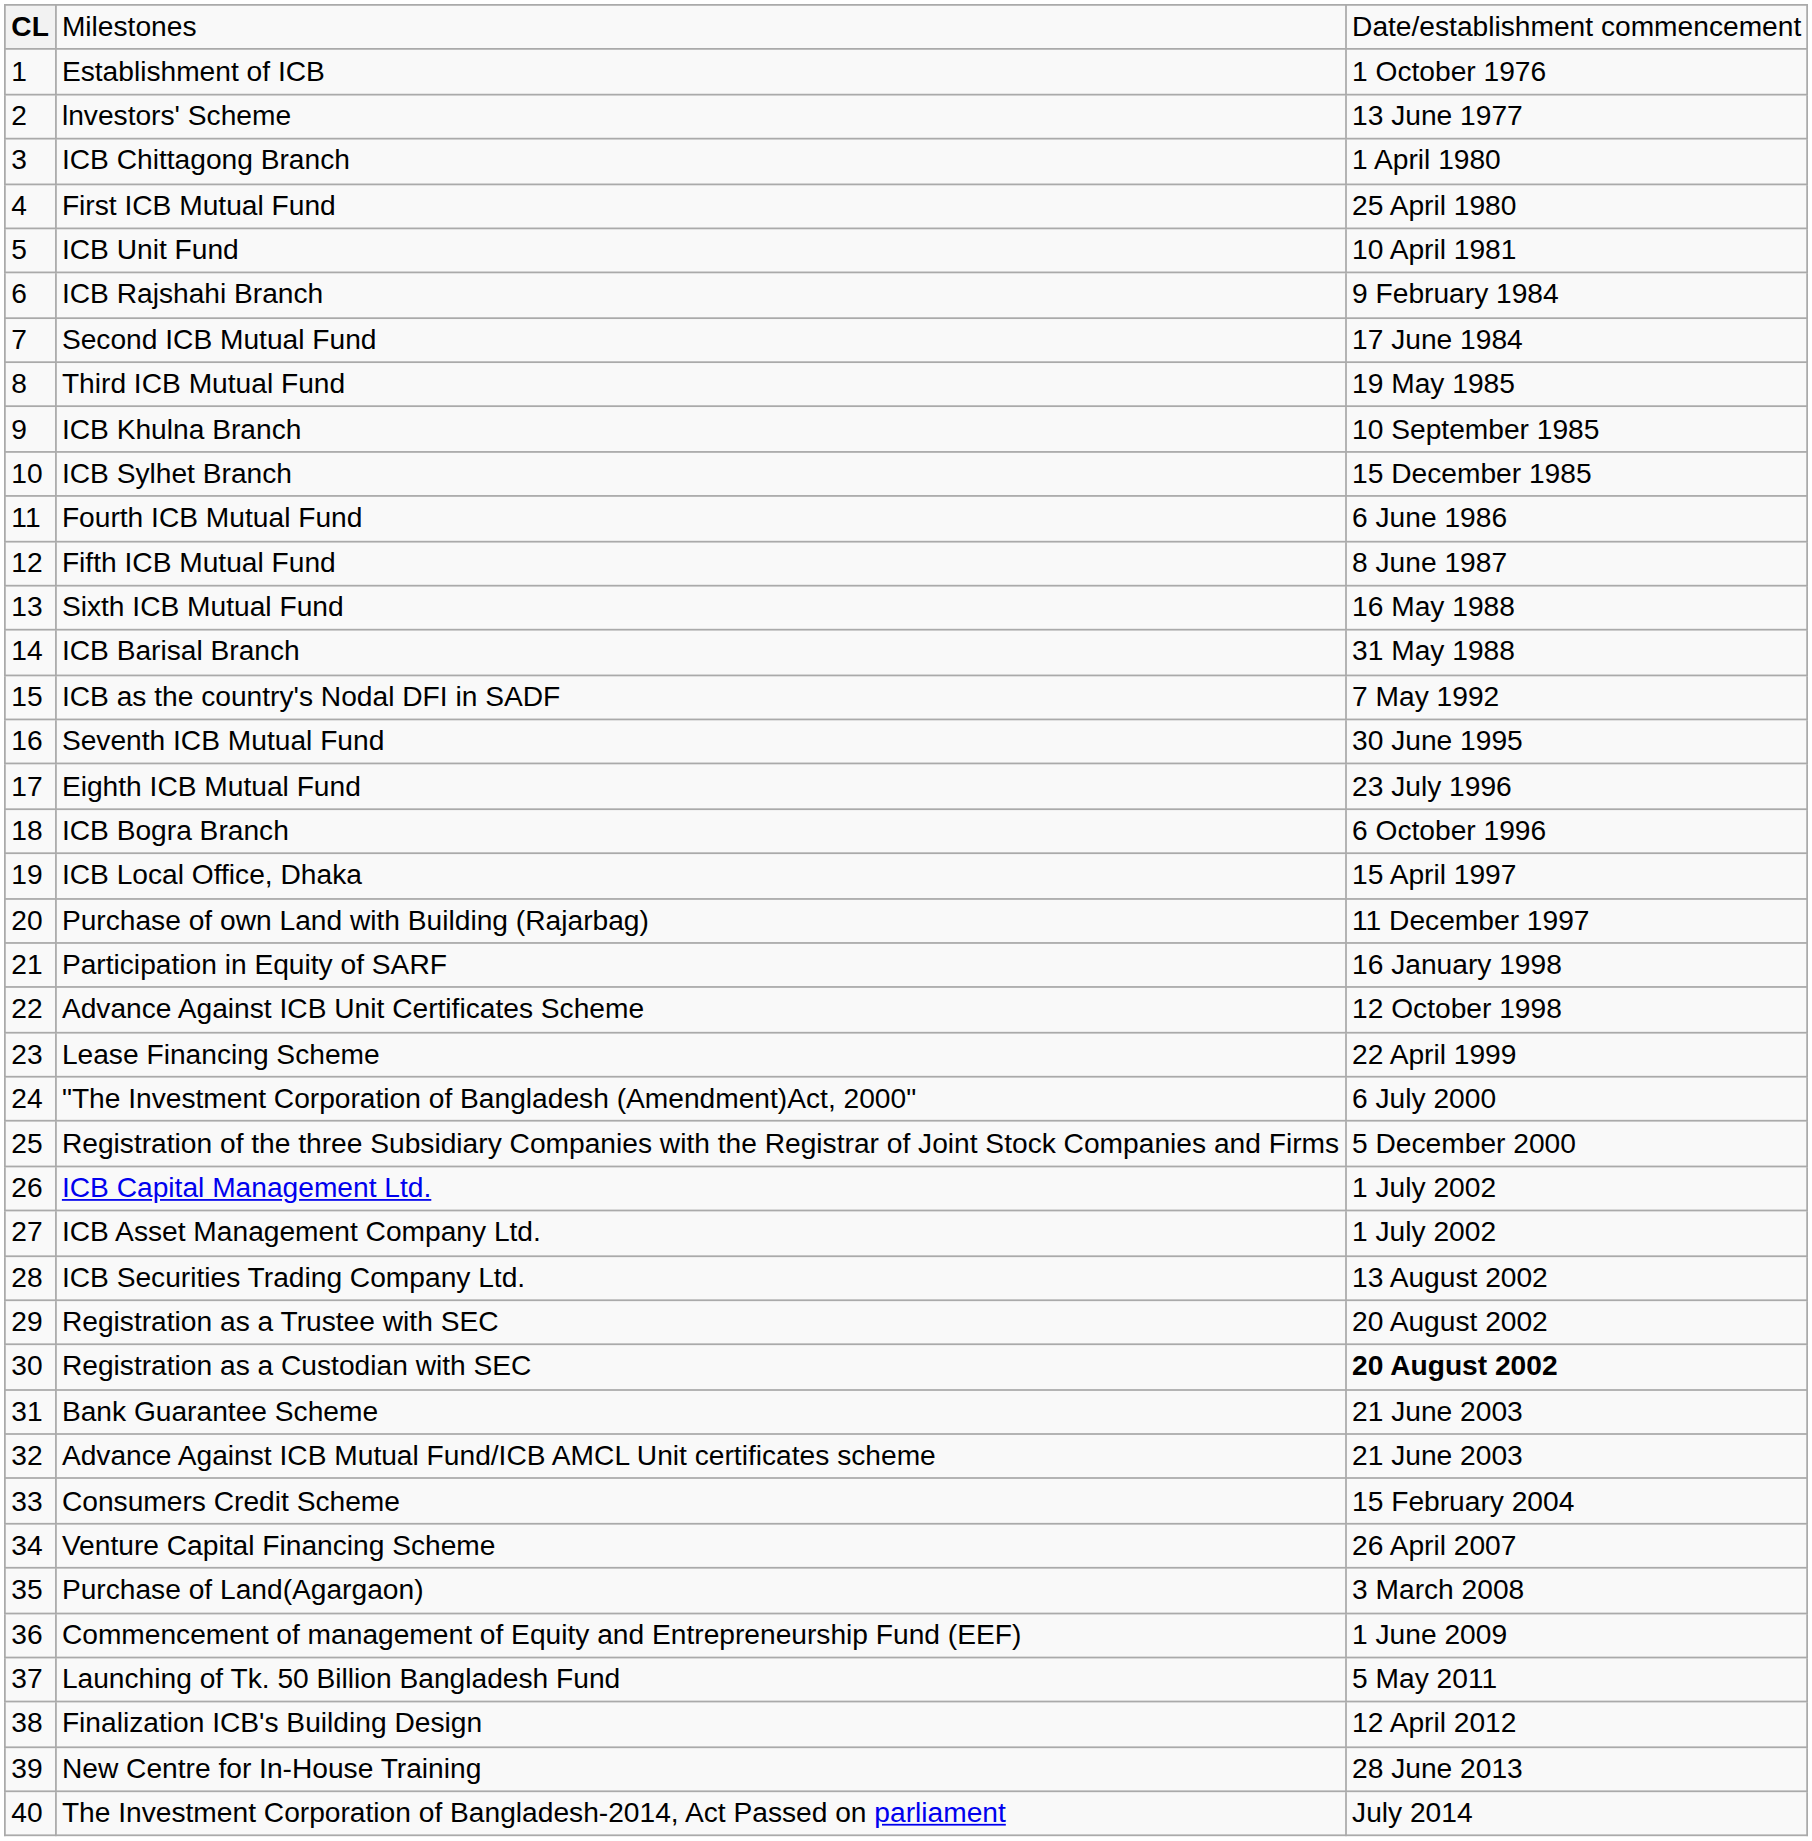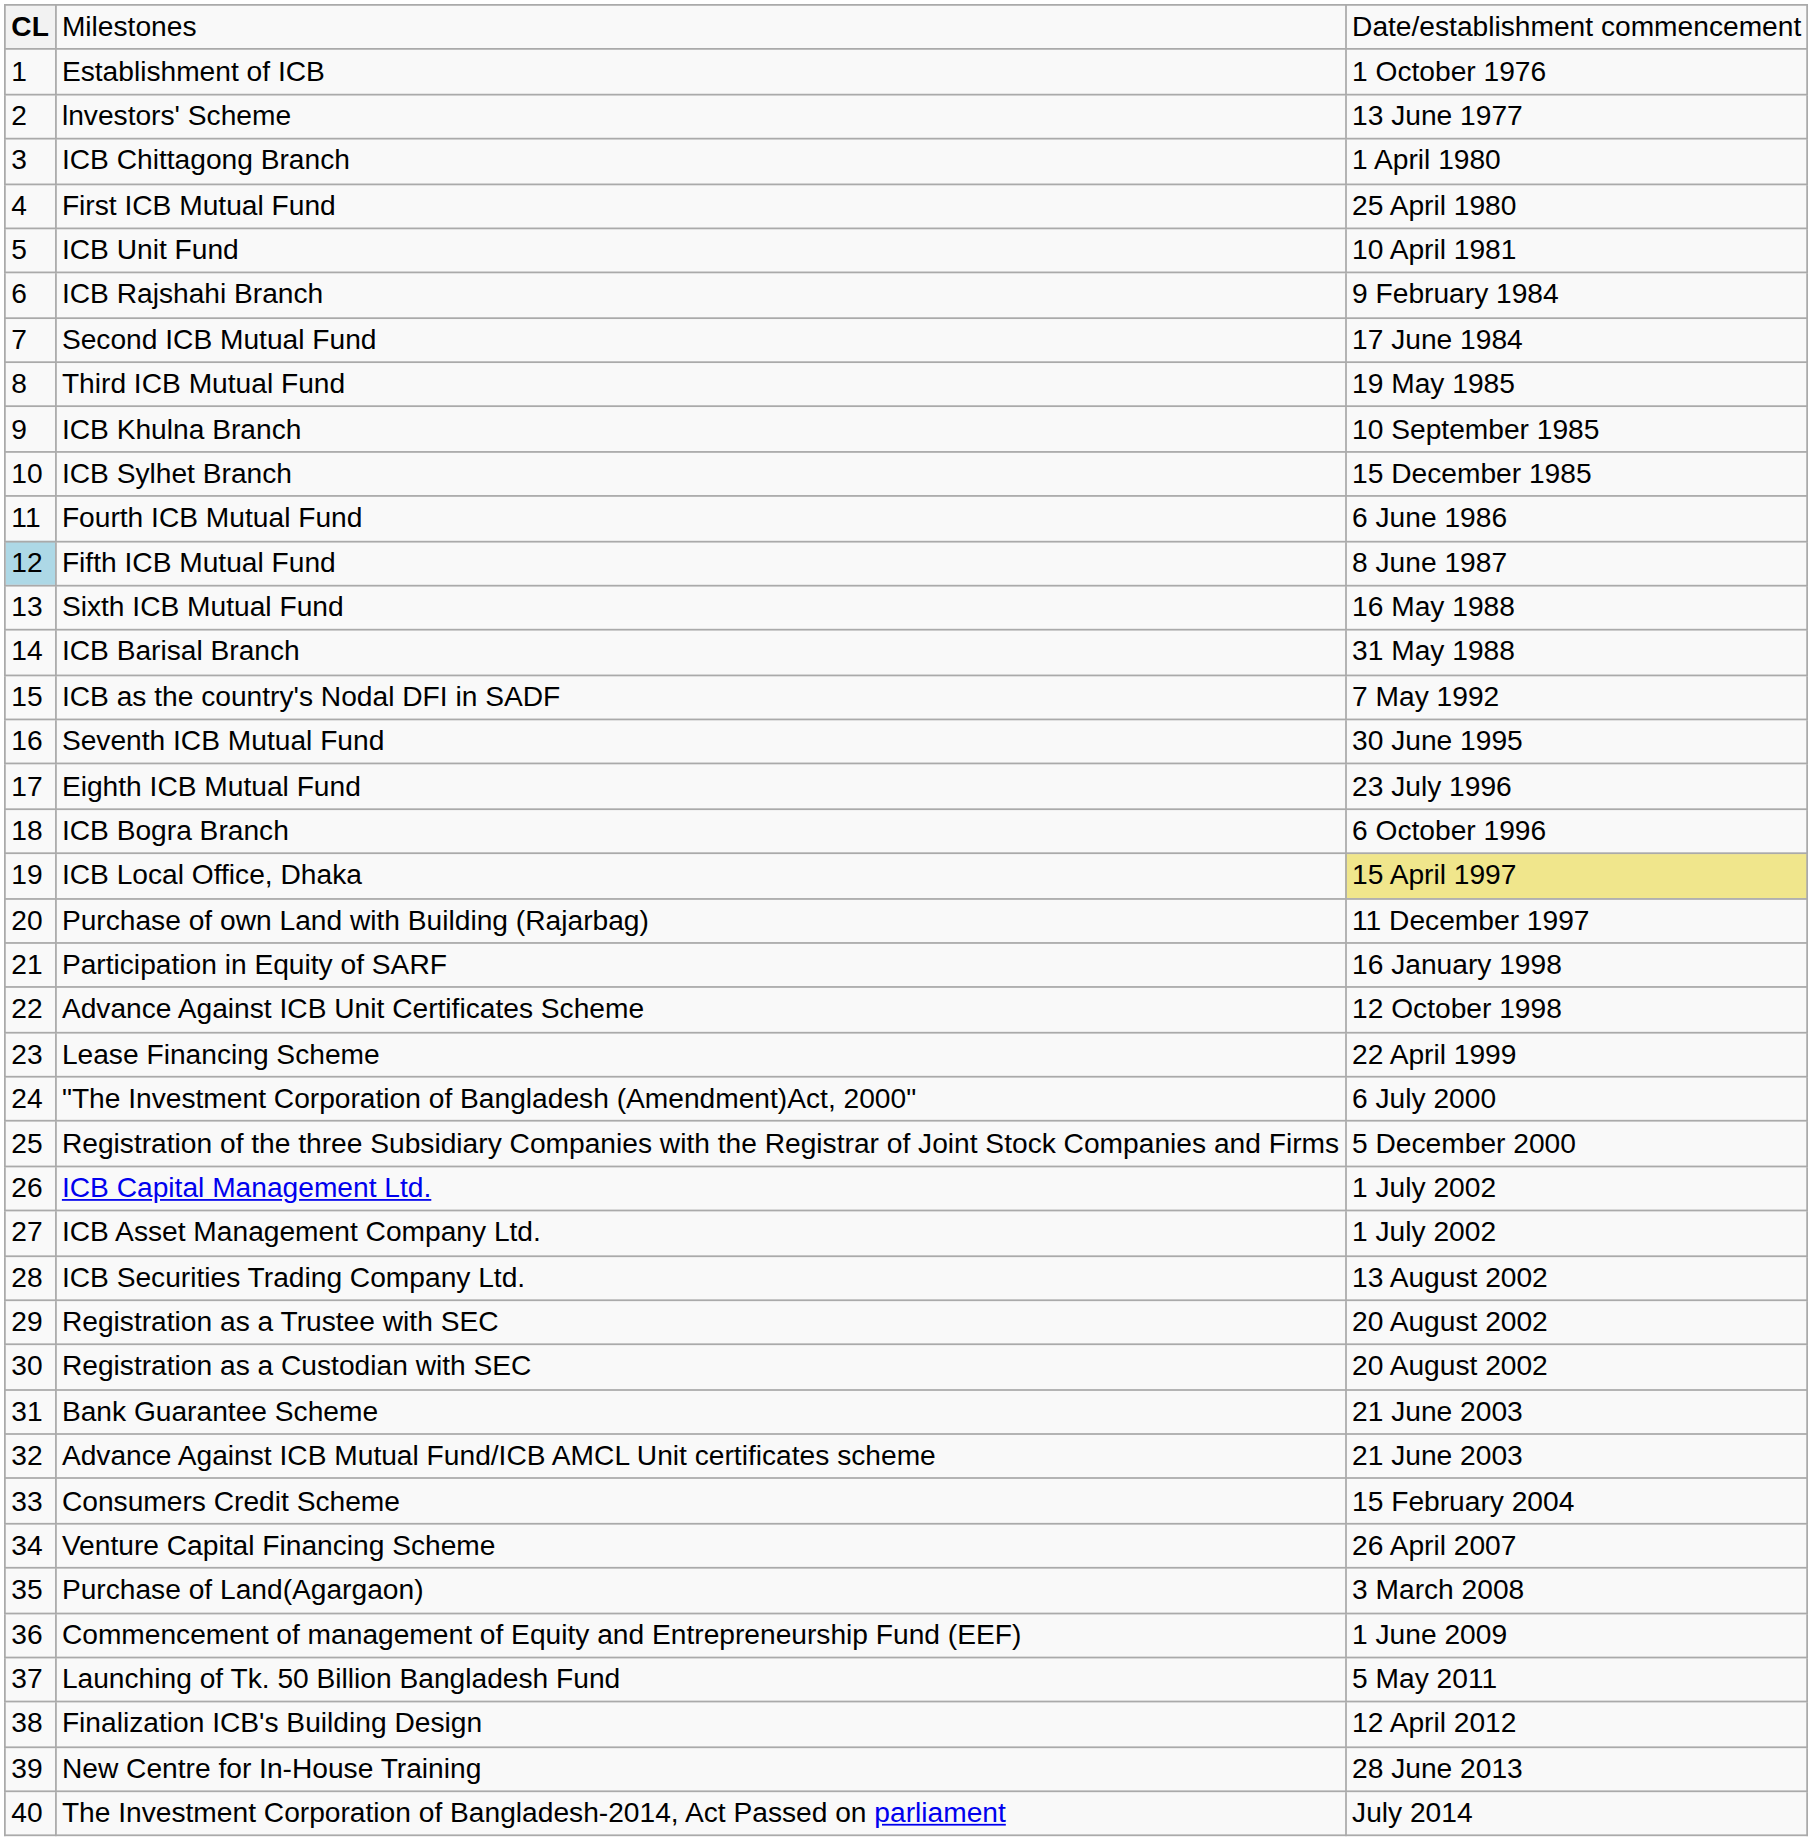Fifth ICB Mutual Fund | column 1: no background -> lightblue background
ICB Local Office, Dhaka | column 3: no background -> khaki background
Registration as a Custodian with SEC | column 3: bold -> normal
